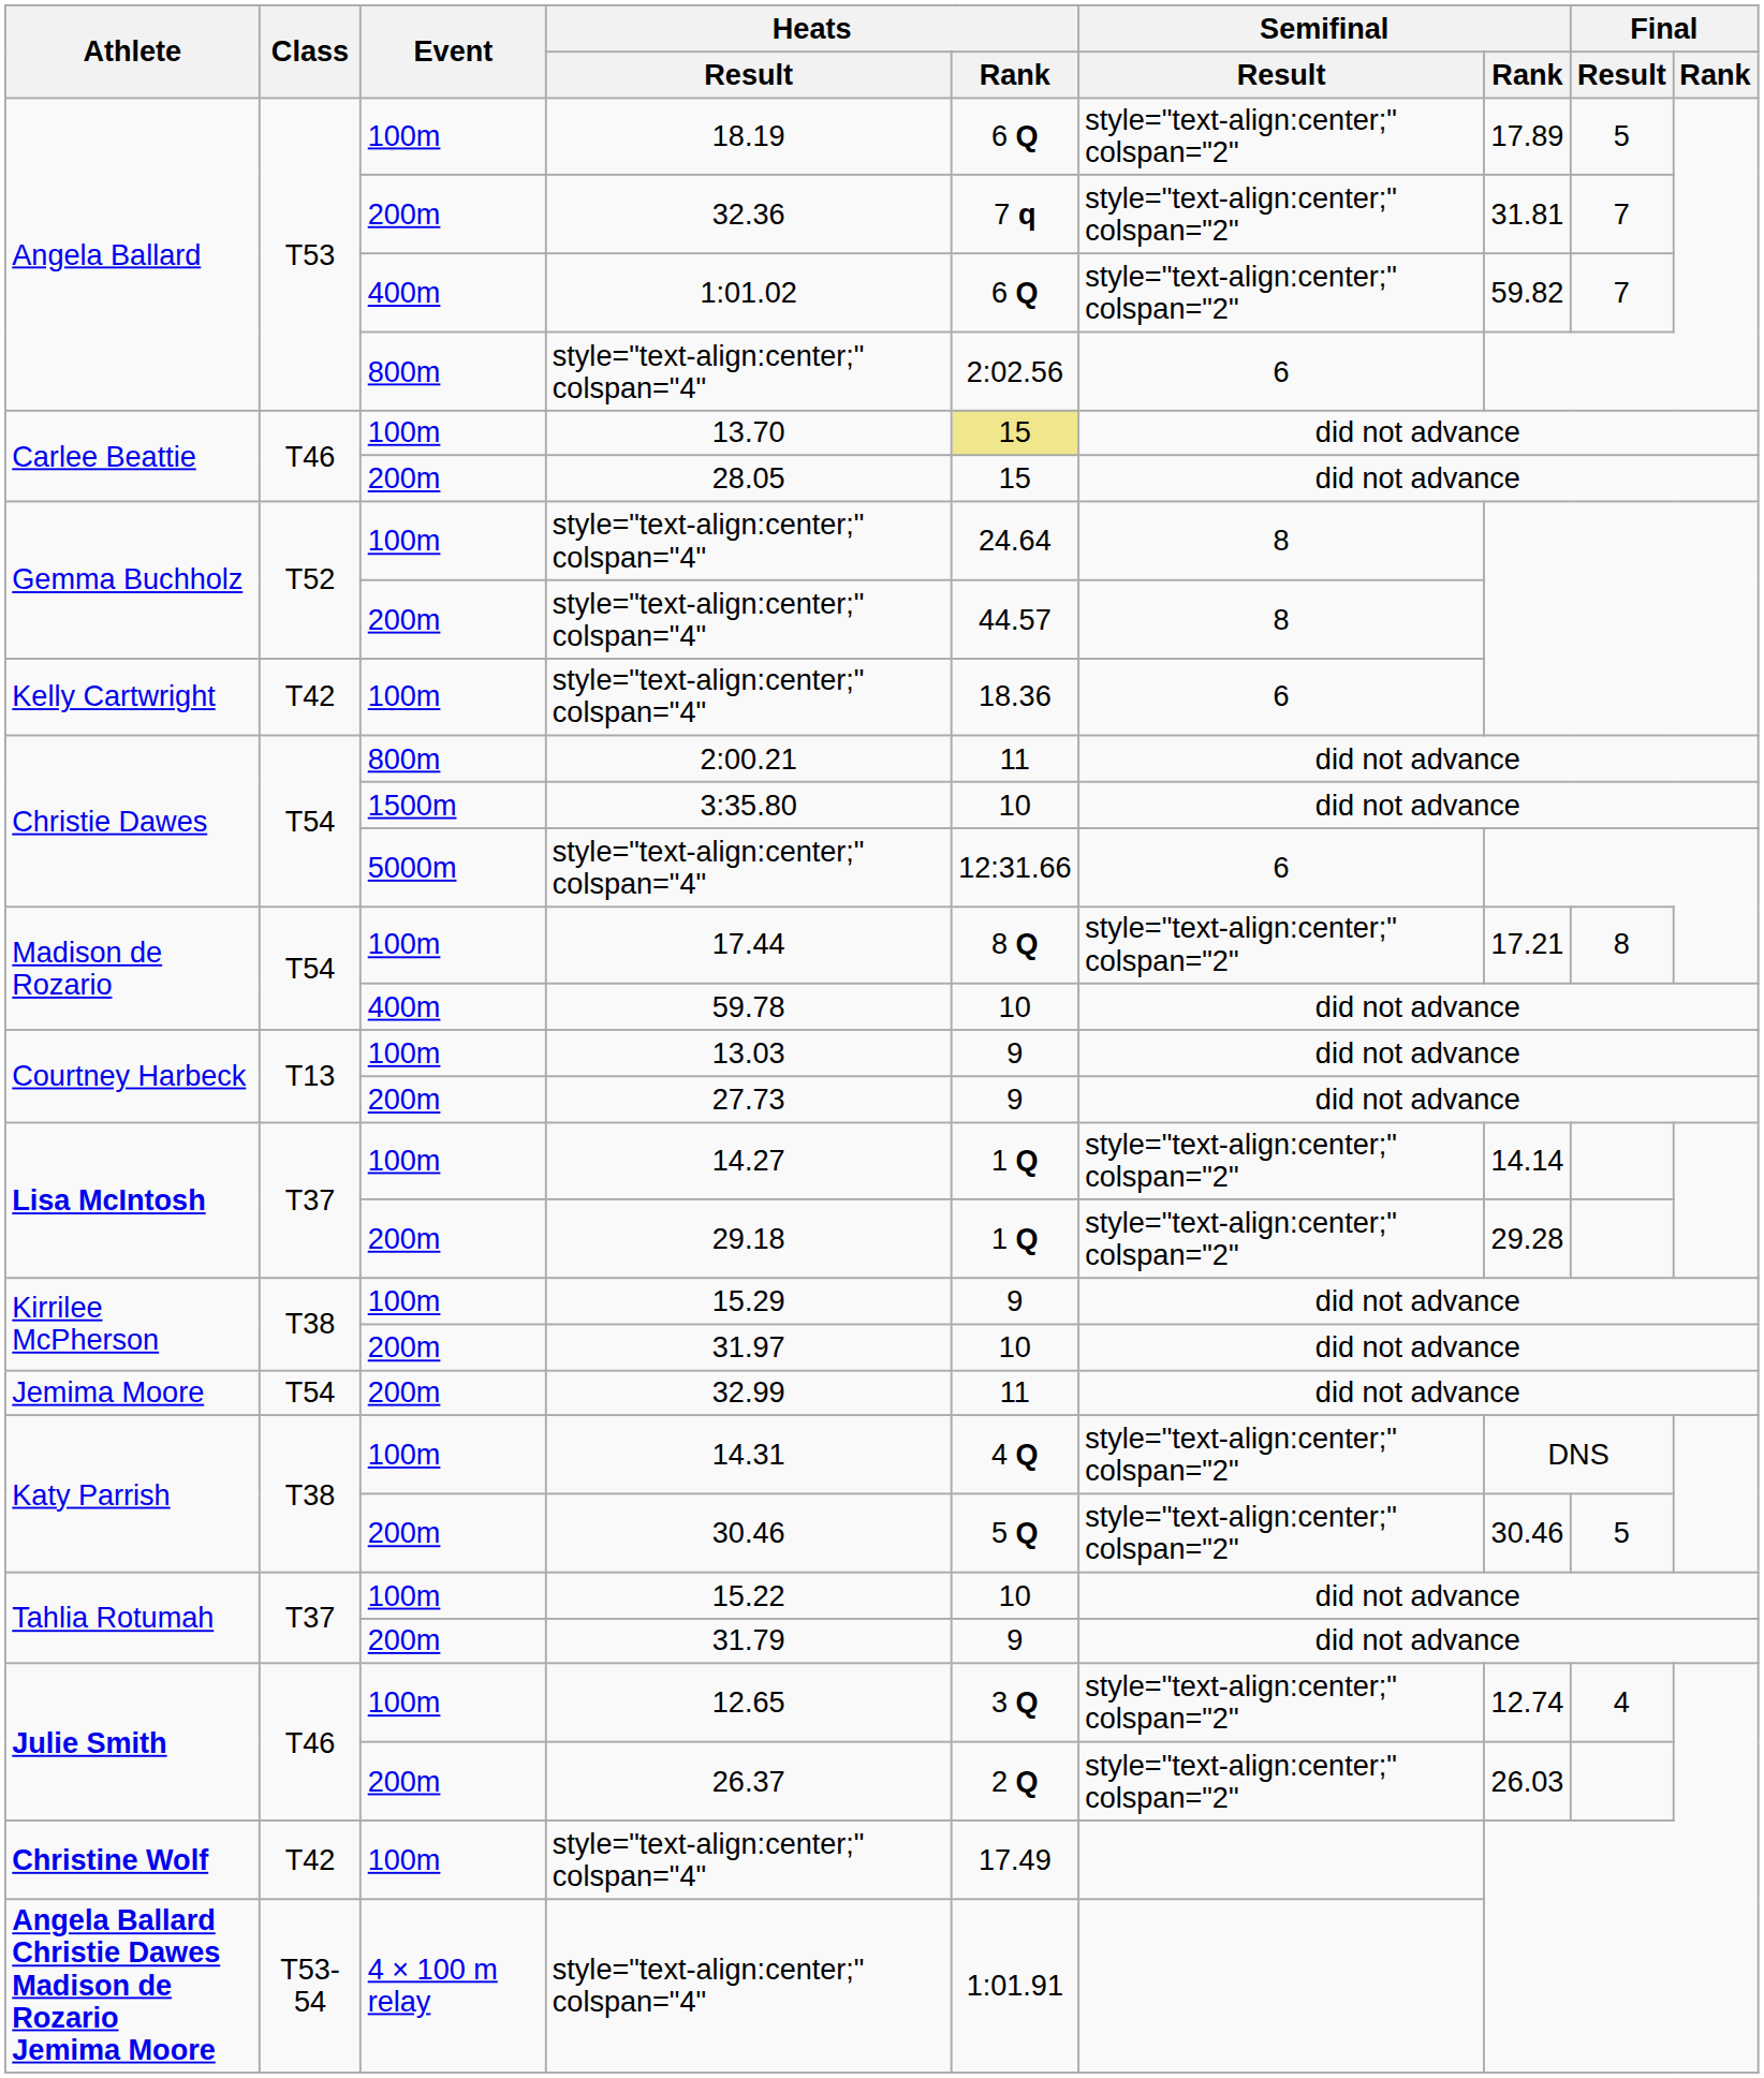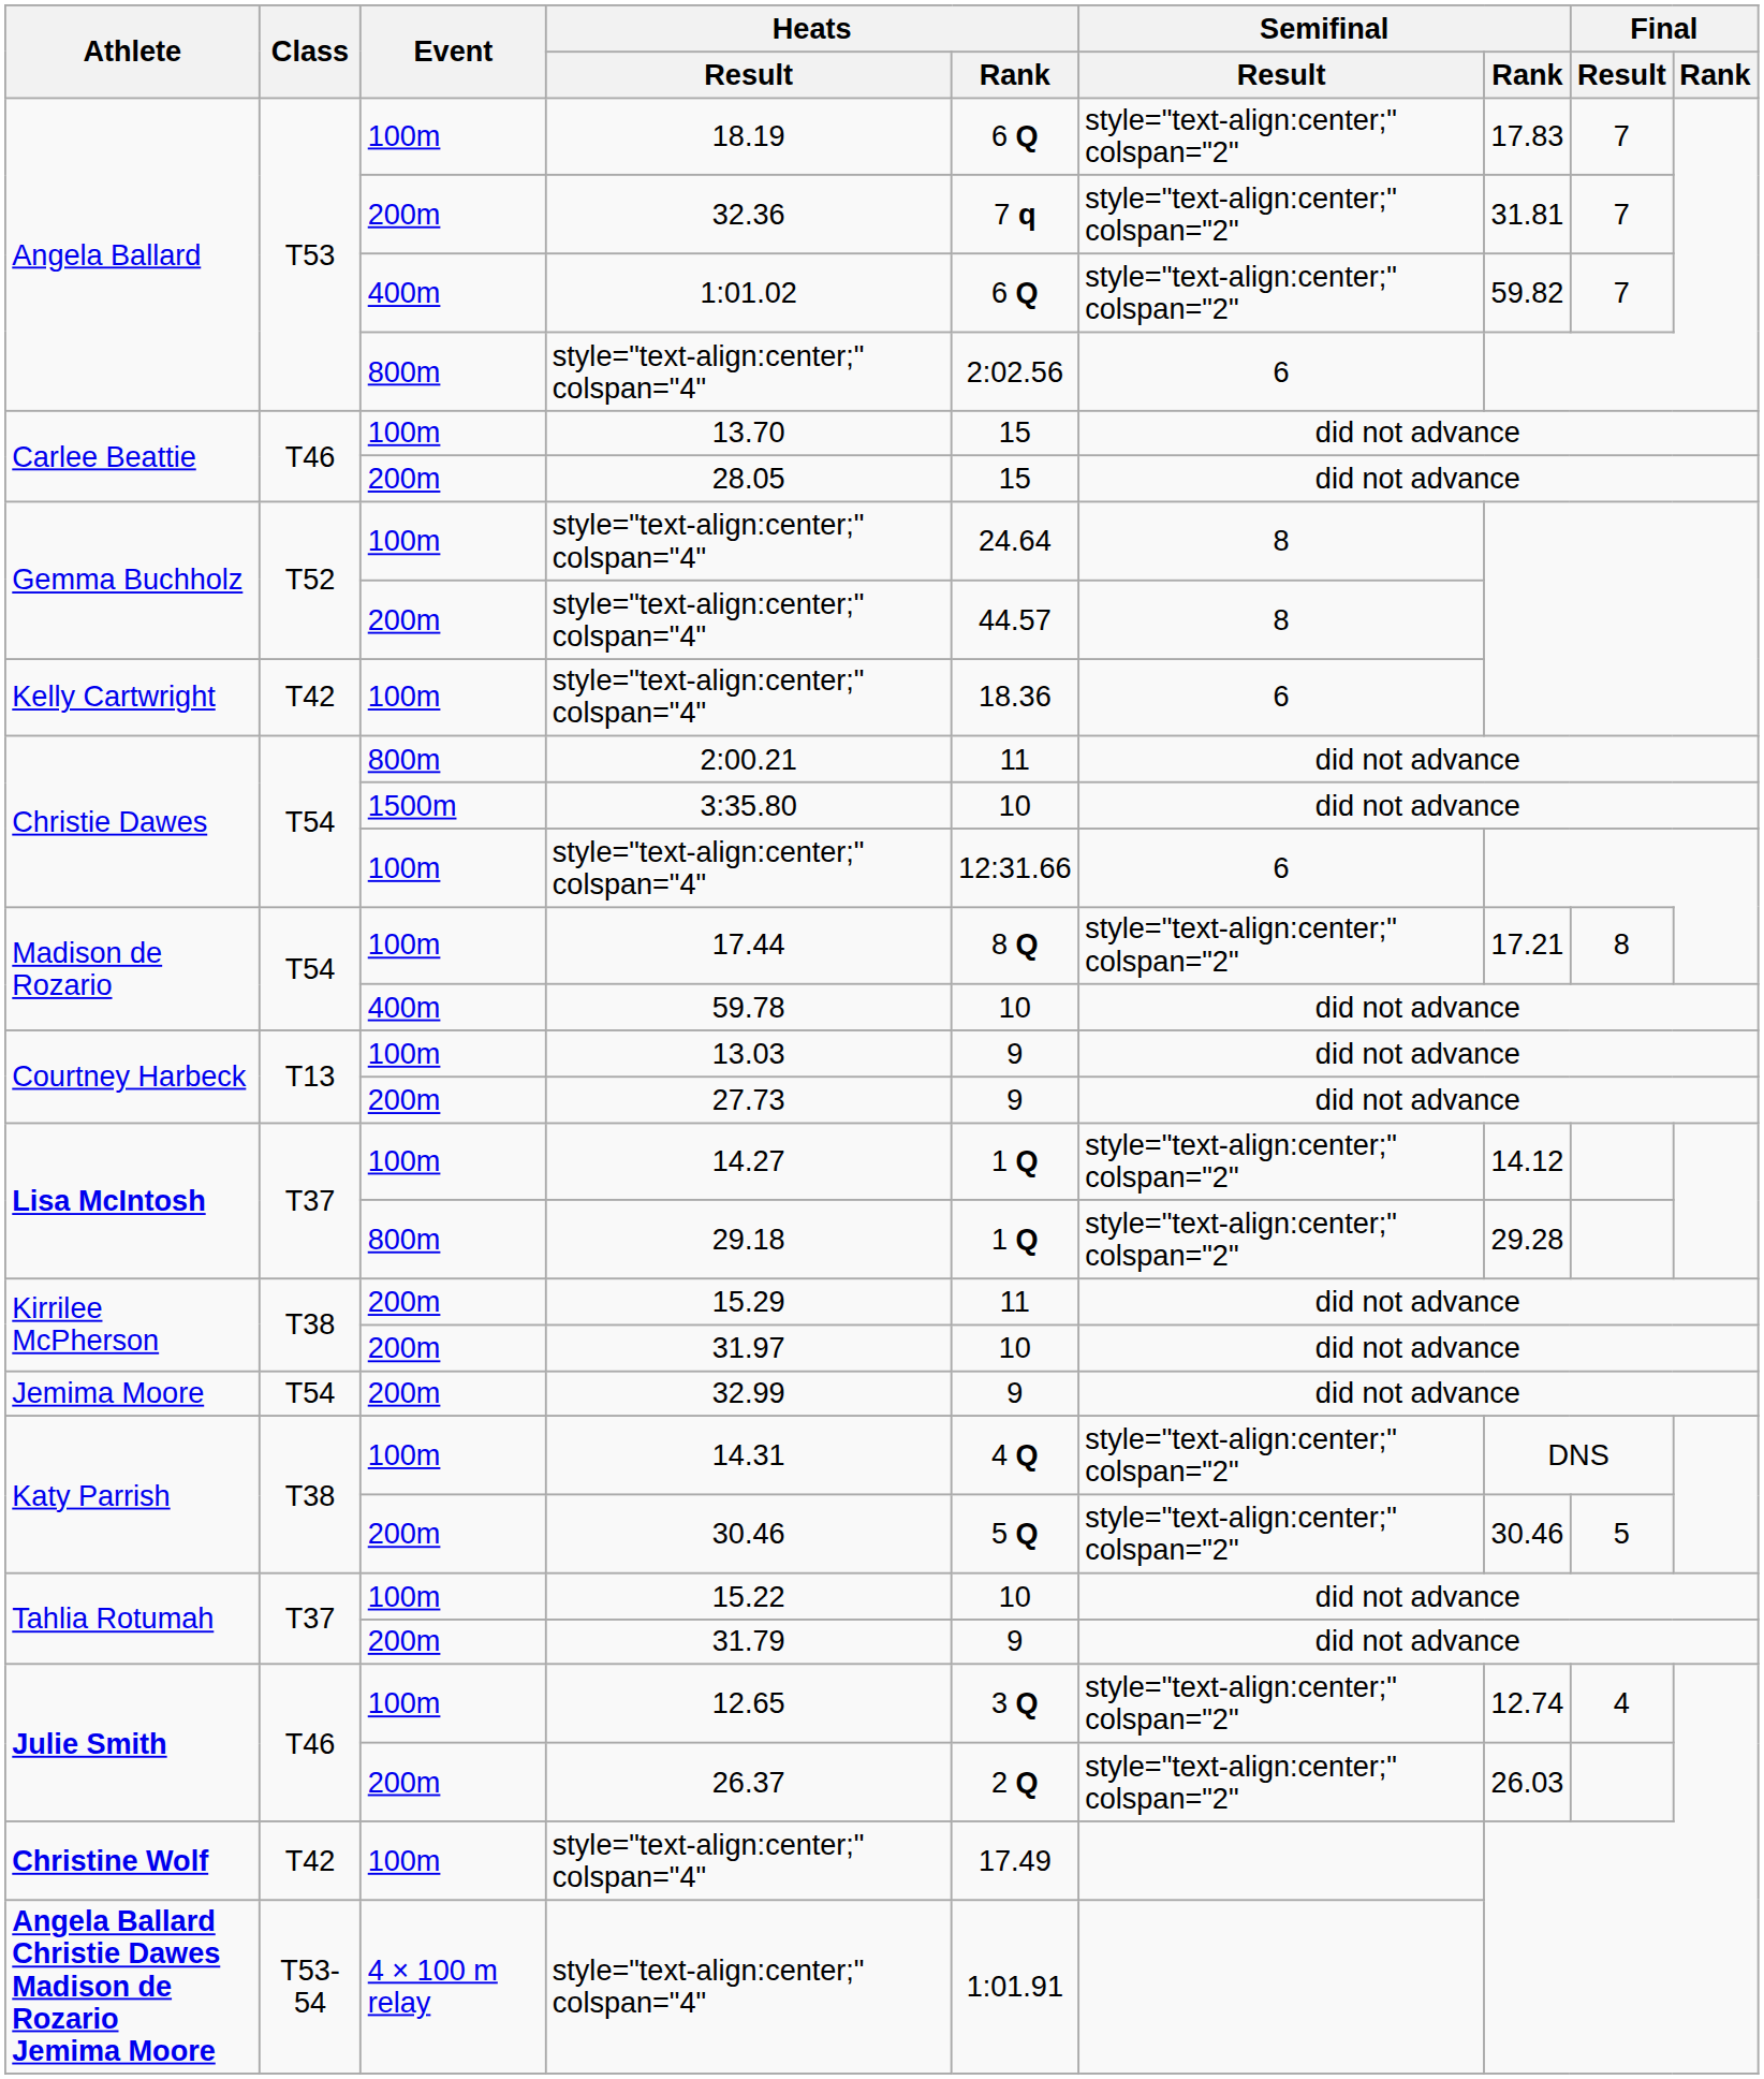18.19 | Semifinal / Rank: 17.89 -> 17.83
18.19 | Final / Result: 5 -> 7
13.70 | Heats / Rank: khaki background -> no background
Christie Dawes / style="text-align:center;" colspan="4" | Event: 5000m -> 100m
14.27 | Semifinal / Rank: 14.14 -> 14.12
29.18 | Event: 200m -> 800m
15.29 | Event: 100m -> 200m
15.29 | Heats / Rank: 9 -> 11
32.99 | Heats / Rank: 11 -> 9
